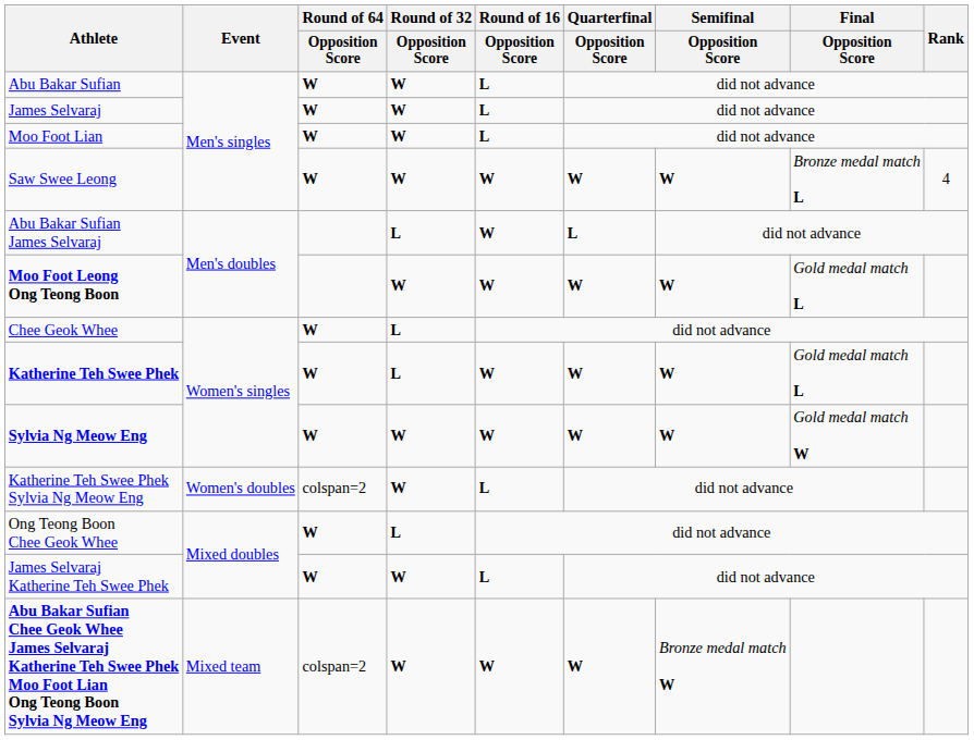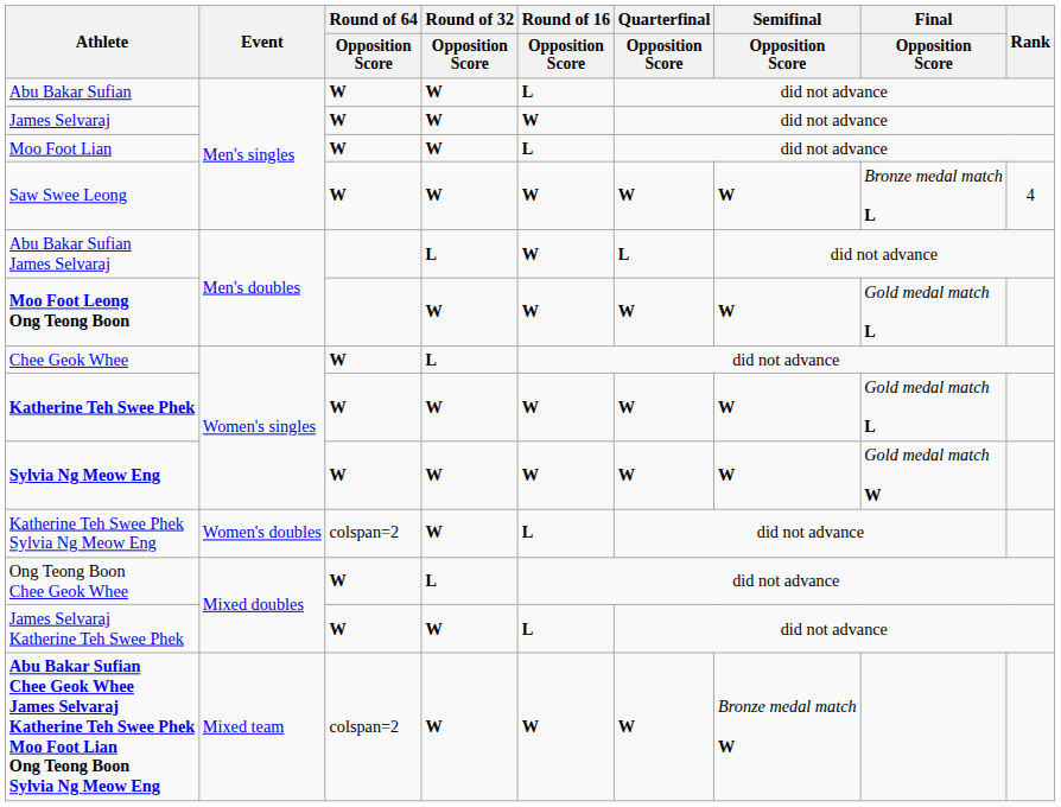James Selvaraj | Round of 16 / Opposition Score: L -> W
Katherine Teh Swee Phek | Round of 32 / Opposition Score: L -> W
